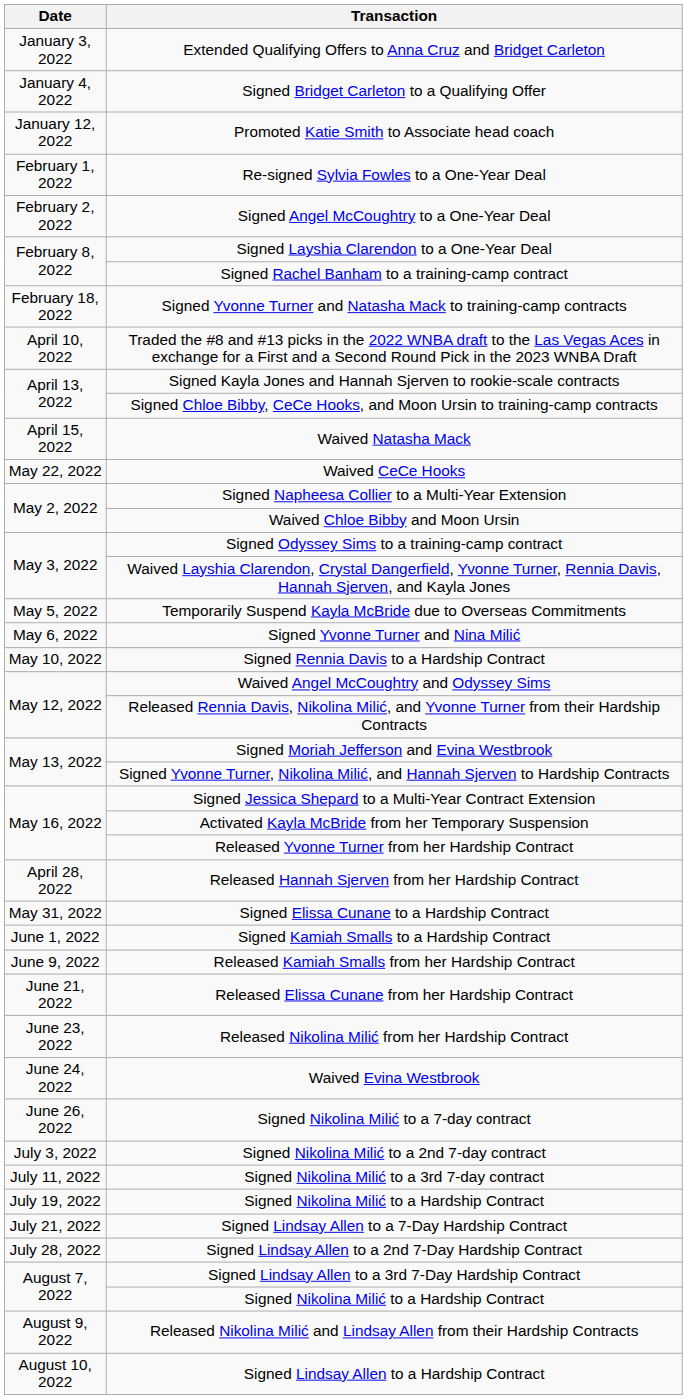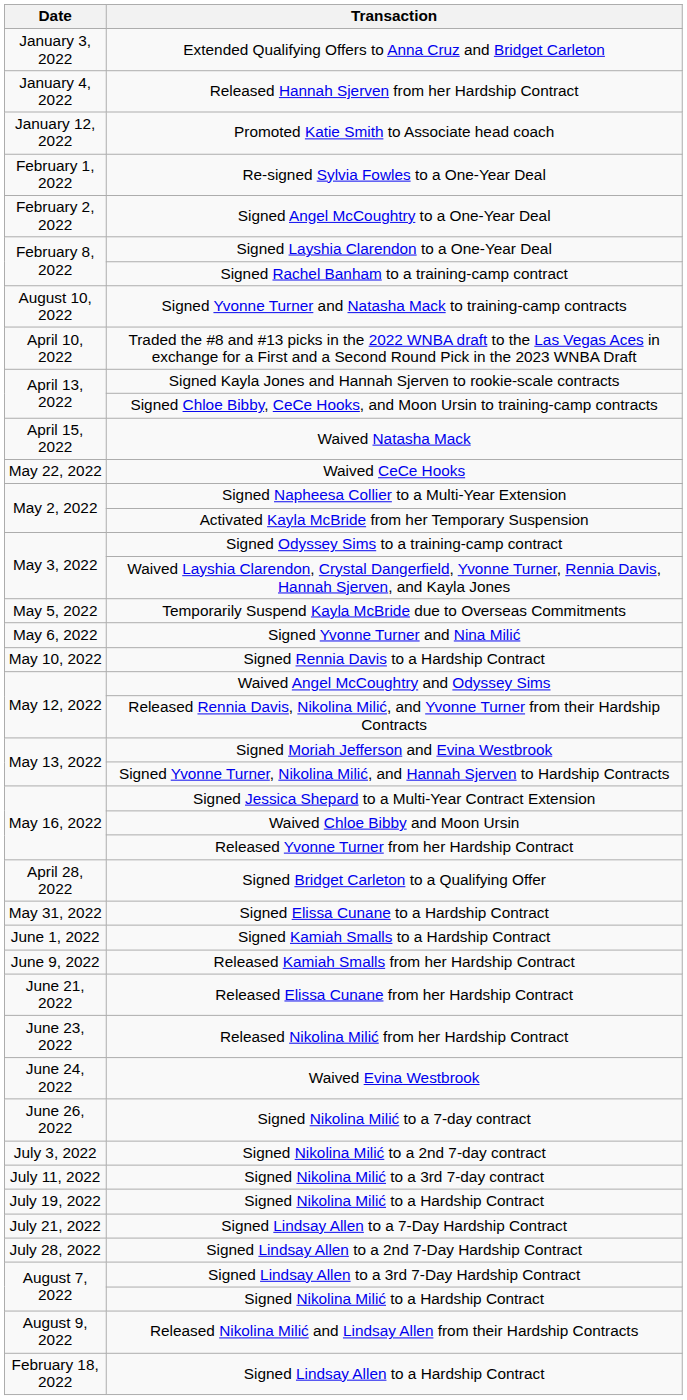row 3 | Transaction: Signed Bridget Carleton to a Qualifying Offer -> Released Hannah Sjerven from her Hardship Contract
row 9 | Date: February 18, 2022 -> August 10, 2022
row 16 | Transaction: Waived Chloe Bibby and Moon Ursin -> Activated Kayla McBride from her Temporary Suspension
row 27 | Transaction: Activated Kayla McBride from her Temporary Suspension -> Waived Chloe Bibby and Moon Ursin
row 29 | Transaction: Released Hannah Sjerven from her Hardship Contract -> Signed Bridget Carleton to a Qualifying Offer
row 45 | Date: August 10, 2022 -> February 18, 2022
